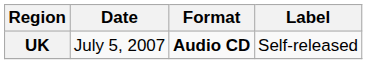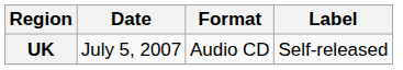UK | Format: bold -> normal
